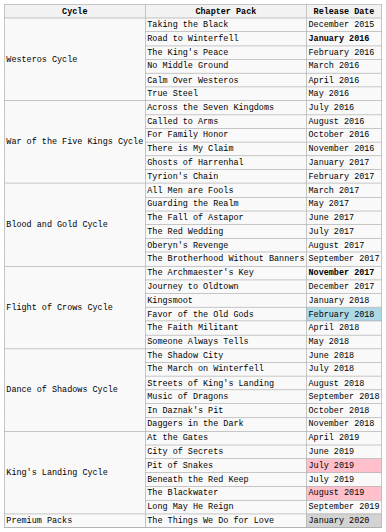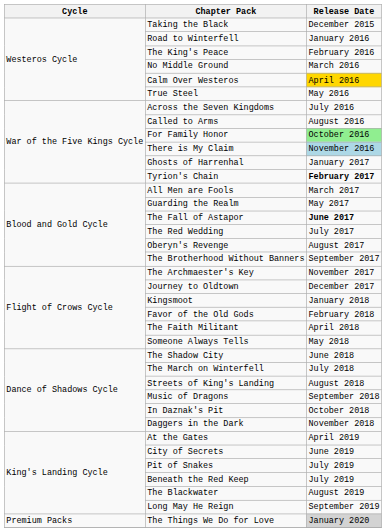Road to Winterfell | Release Date: bold -> normal
Calm Over Westeros | Release Date: no background -> gold background
For Family Honor | Release Date: no background -> lightgreen background
There is My Claim | Release Date: no background -> lightblue background
Tyrion's Chain | Release Date: normal -> bold
The Fall of Astapor | Release Date: normal -> bold
The Archmaester's Key | Release Date: bold -> normal
Favor of the Old Gods | Release Date: lightblue background -> no background
Pit of Snakes | Release Date: pink background -> no background
The Blackwater | Release Date: pink background -> no background
